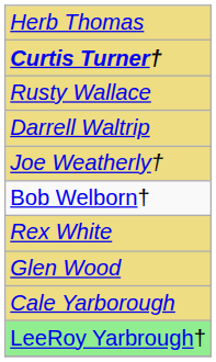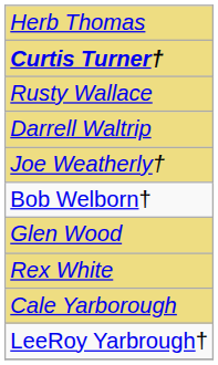row 7 | column 1: Rex White -> Glen Wood
row 8 | column 1: Glen Wood -> Rex White
row 10 | column 1: lightgreen background -> no background
